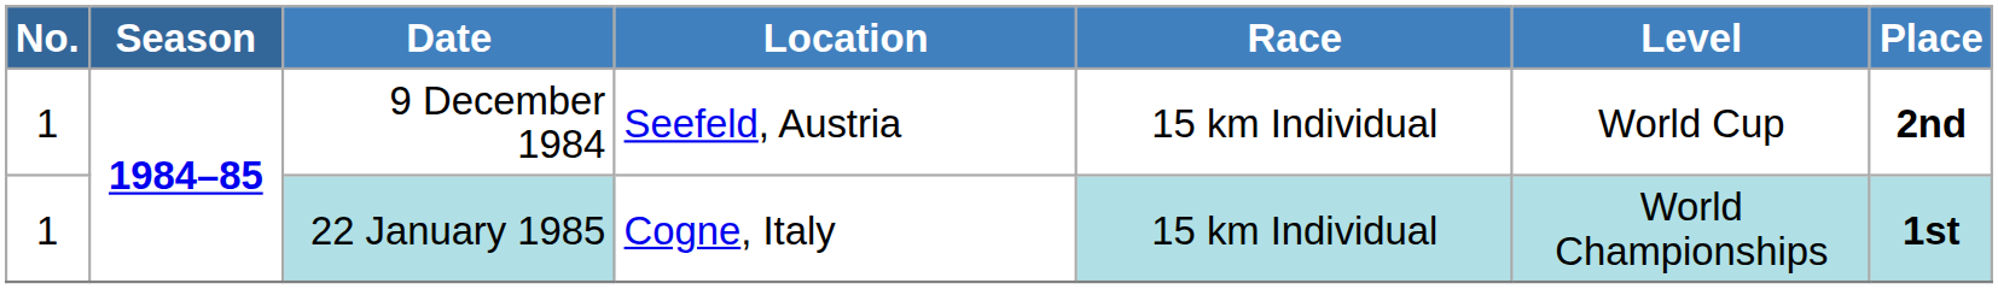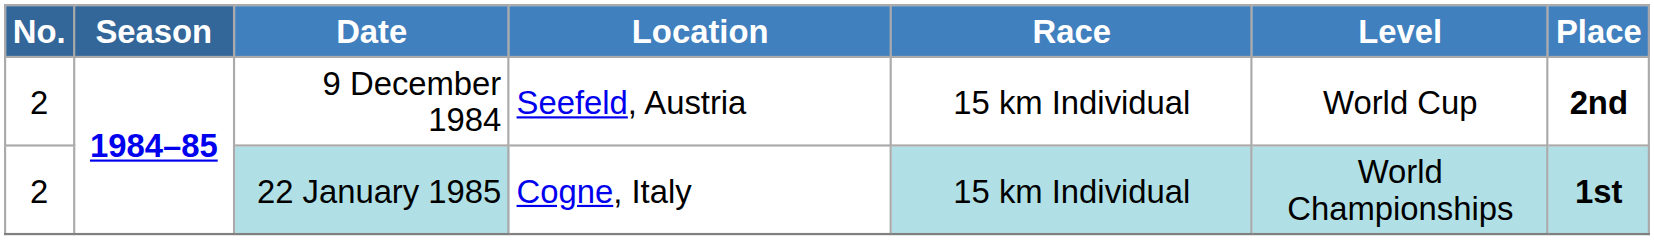9 December 1984 | No.: 1 -> 2
22 January 1985 | No.: 1 -> 2
